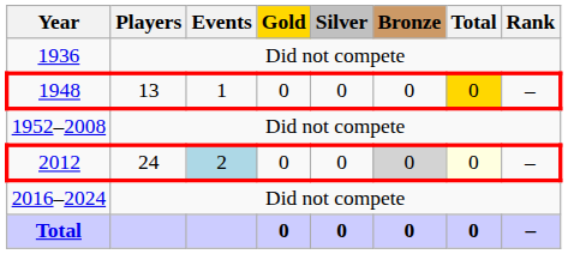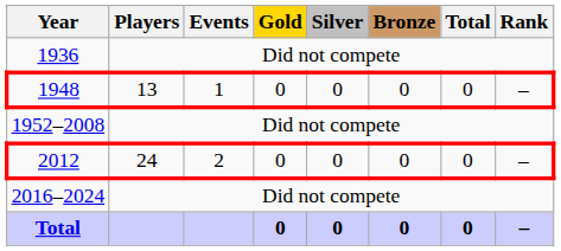1948 | Total: gold background -> no background
2012 | Events: lightblue background -> no background
2012 | Bronze: lightgrey background -> no background
2012 | Total: lightyellow background -> no background
